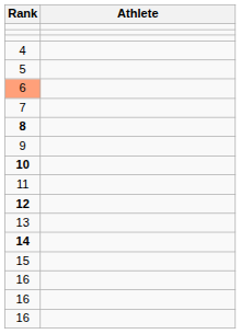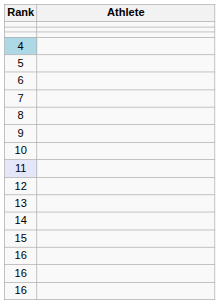row 5 | Rank: no background -> lightblue background
row 7 | Rank: lightsalmon background -> no background
row 9 | Rank: bold -> normal
row 11 | Rank: bold -> normal
row 12 | Rank: no background -> lavender background
row 13 | Rank: bold -> normal
row 15 | Rank: bold -> normal
